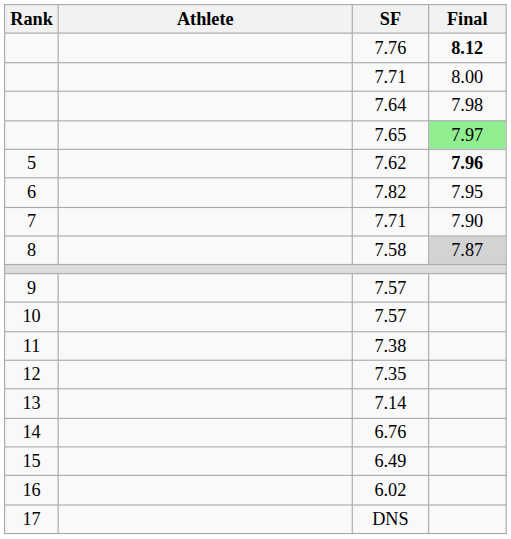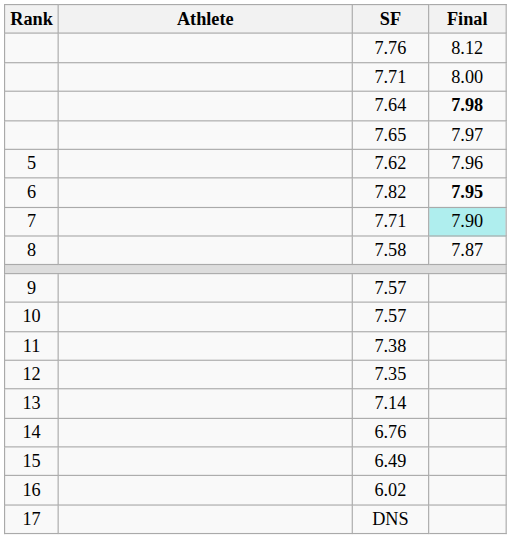7.76 | Final: bold -> normal
7.64 | Final: normal -> bold
7.65 | Final: lightgreen background -> no background
7.62 | Final: bold -> normal
7.82 | Final: normal -> bold
7 / 7.71 | Final: no background -> paleturquoise background
7.58 | Final: lightgrey background -> no background
